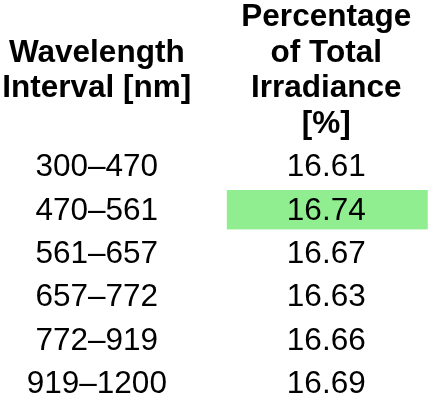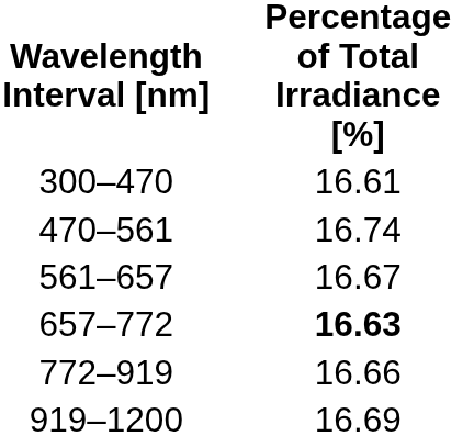470–561 | Percentage of Total Irradiance [%]: lightgreen background -> no background
657–772 | Percentage of Total Irradiance [%]: normal -> bold
